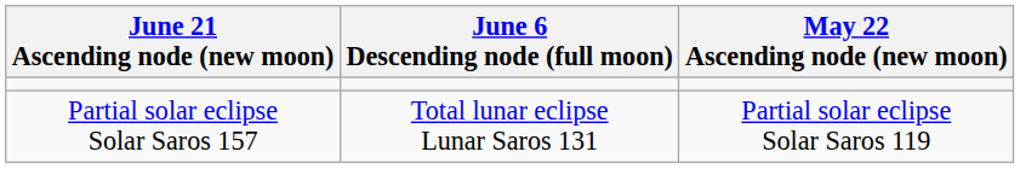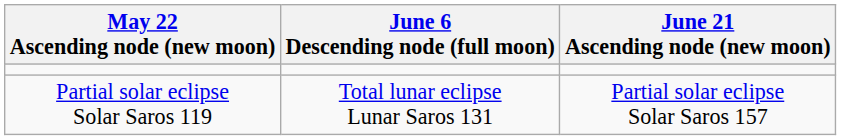columns swapped: May 22 Ascending node (new moon) <-> June 21 Ascending node (new moon)
